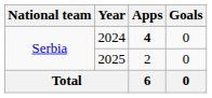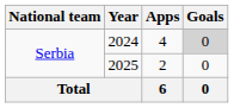2024 | Apps: bold -> normal
2024 | Goals: no background -> lightgrey background
